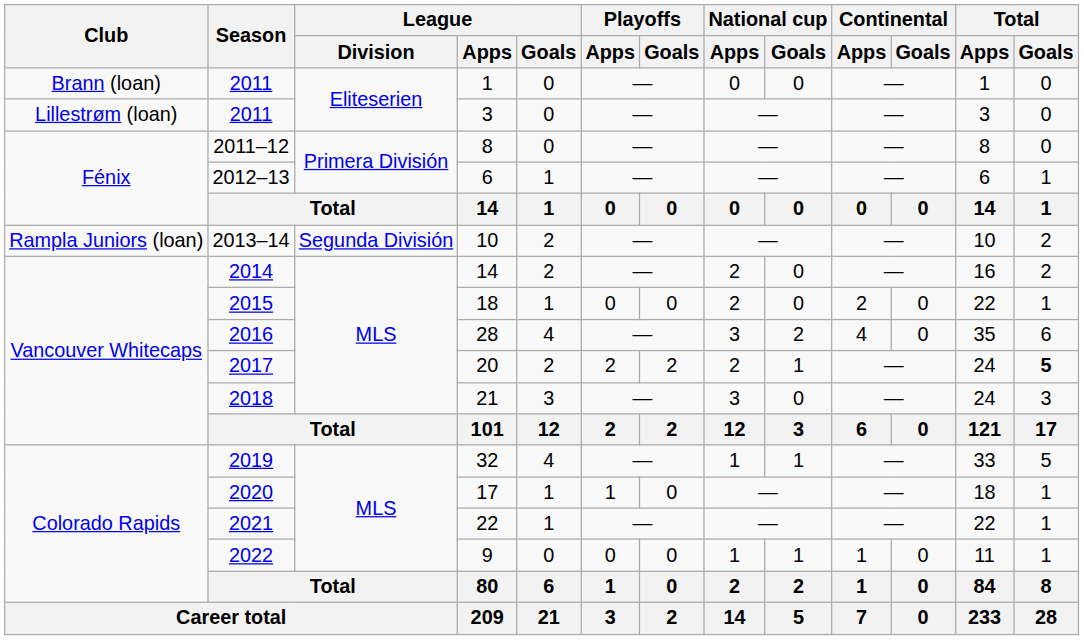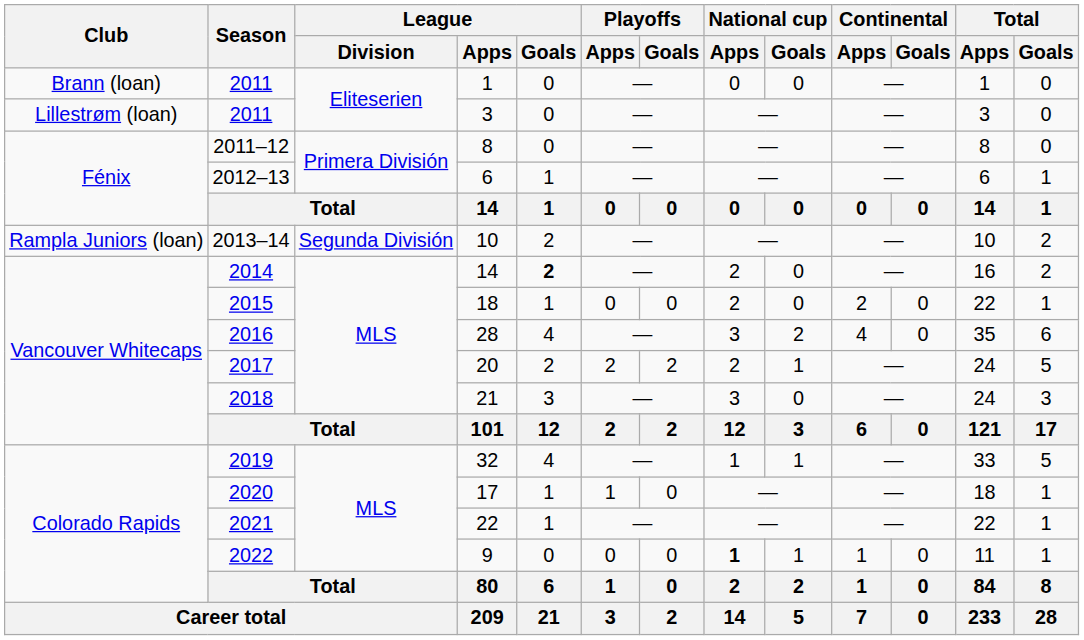2014 / 14 | League / Goals: normal -> bold
20 | Total / Goals: bold -> normal
9 | National cup / Apps: normal -> bold
